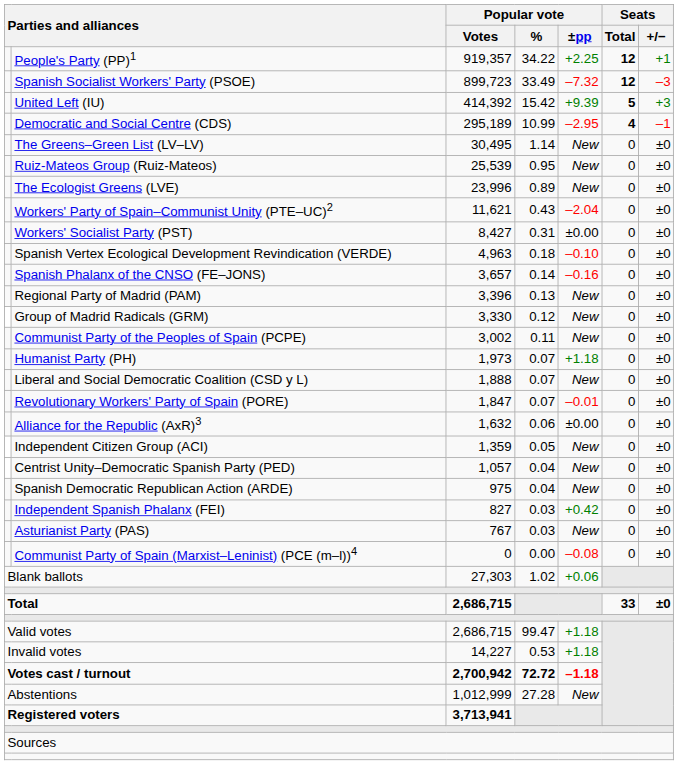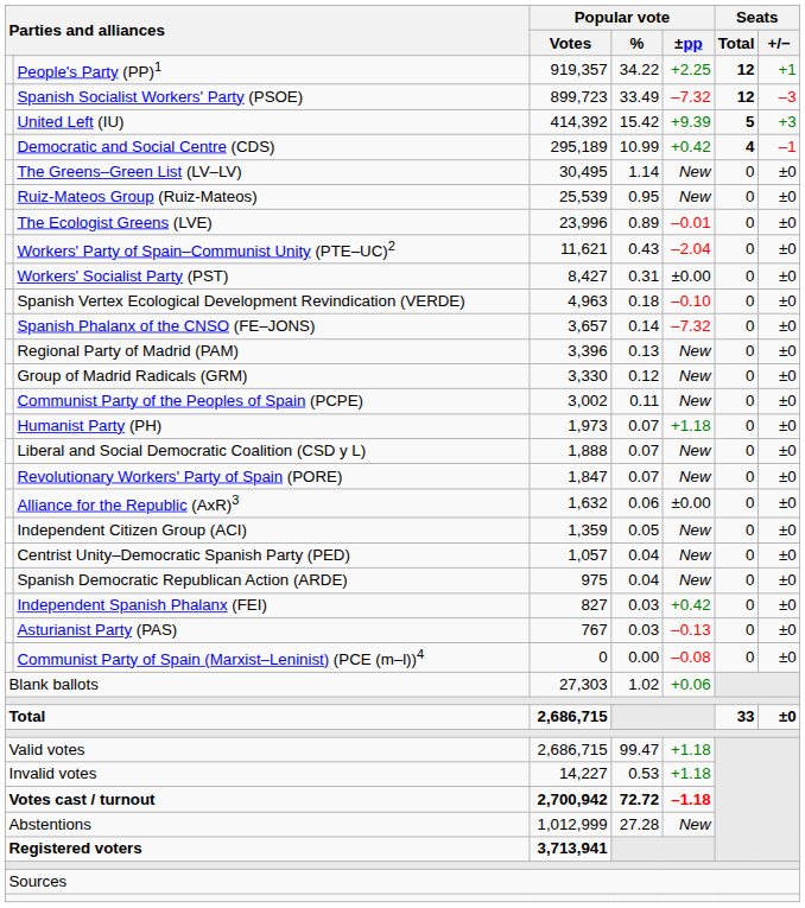Democratic and Social Centre (CDS) | Popular vote / ±pp: –2.95 -> +0.42
The Ecologist Greens (LVE) | Popular vote / ±pp: New -> –0.01
Spanish Phalanx of the CNSO (FE–JONS) | Popular vote / ±pp: –0.16 -> –7.32
Revolutionary Workers' Party of Spain (PORE) | Popular vote / ±pp: –0.01 -> New
Asturianist Party (PAS) | Popular vote / ±pp: New -> –0.13
